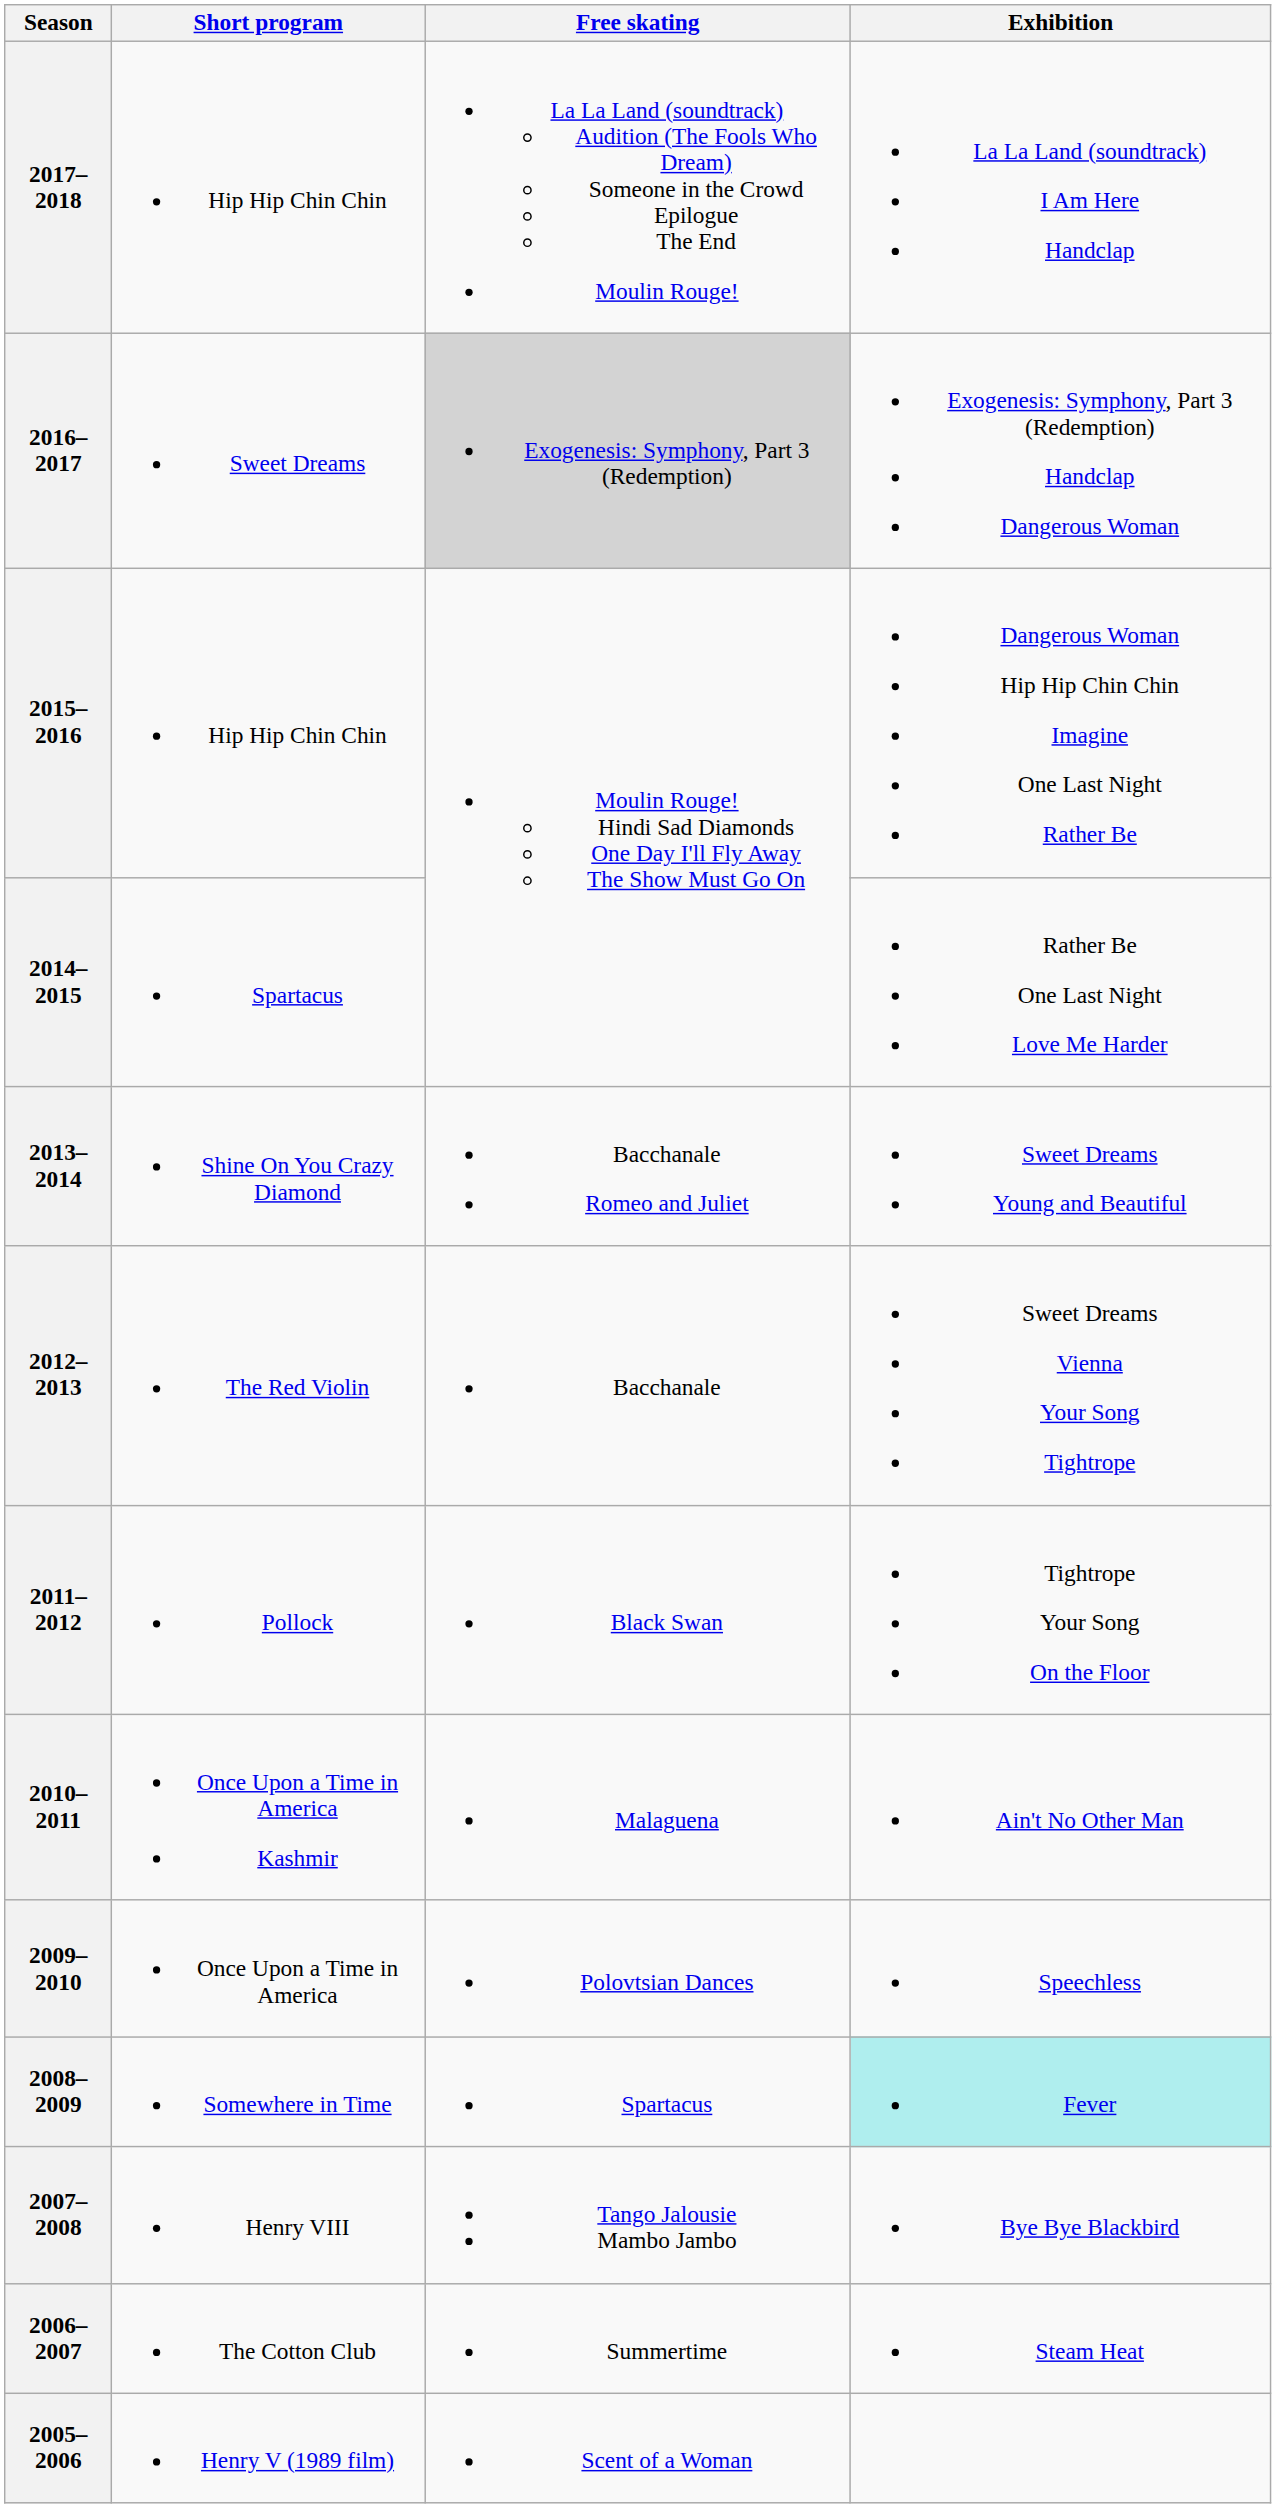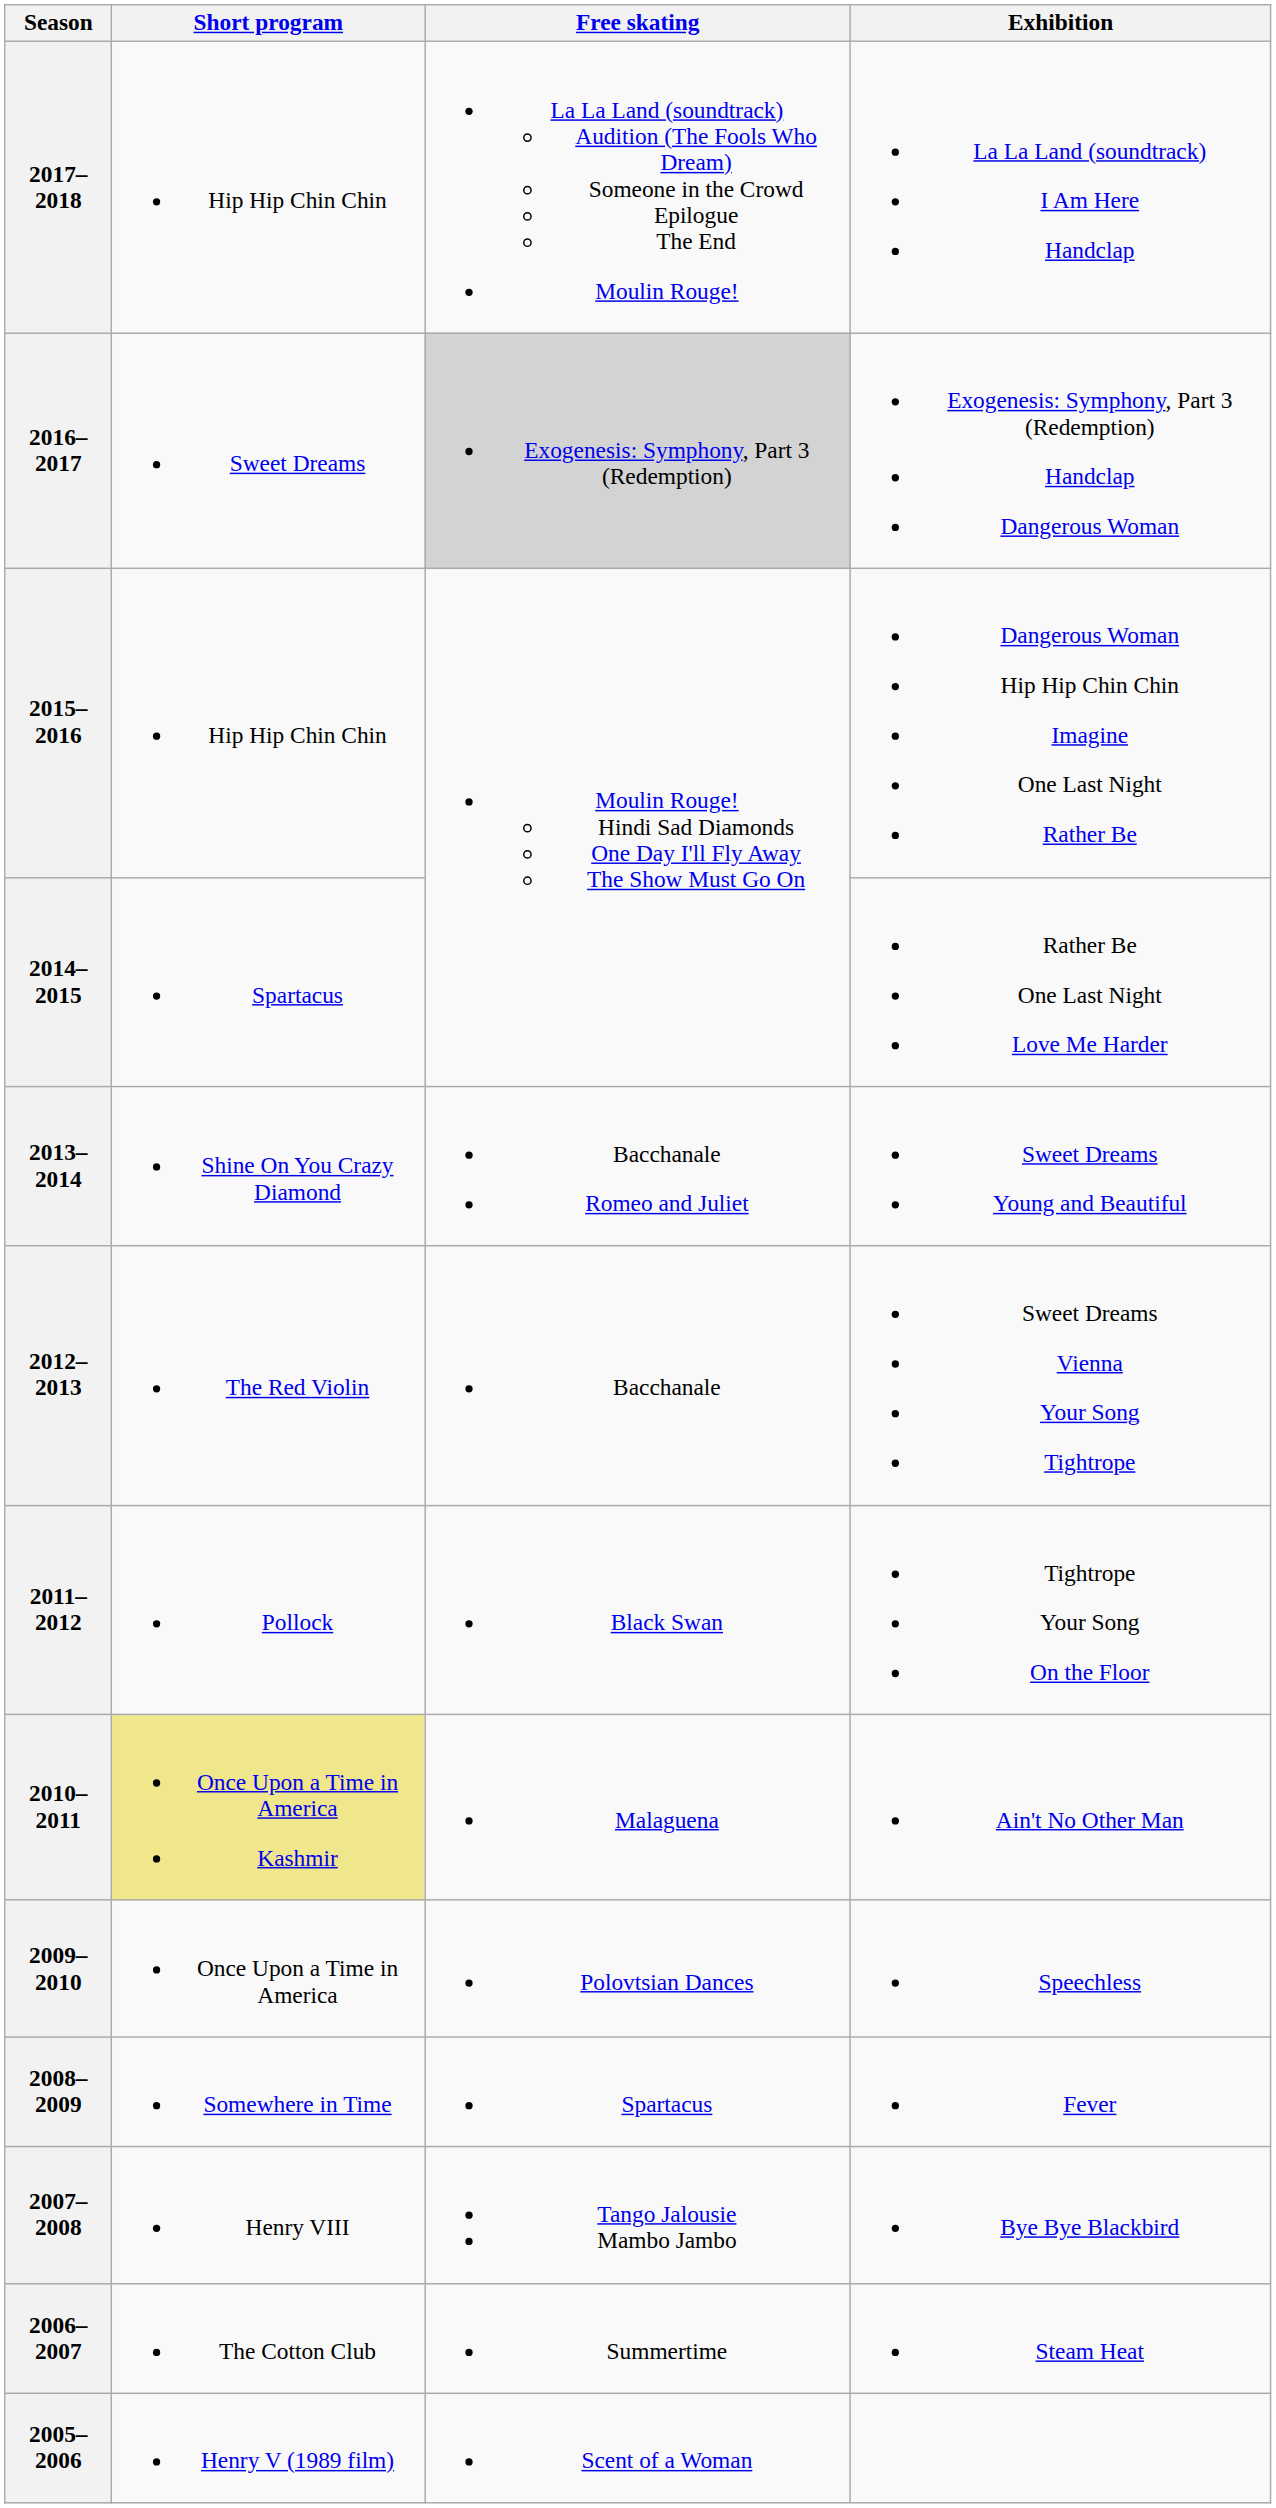2010–2011 | Short program: no background -> khaki background
2008–2009 | Exhibition: paleturquoise background -> no background
